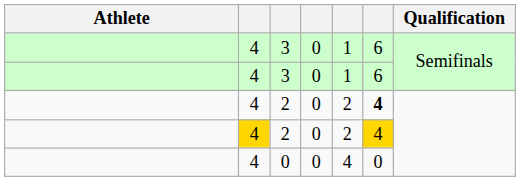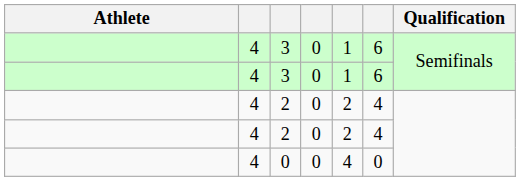row 4 | column 6: bold -> normal
row 5 | column 2: gold background -> no background
row 5 | column 6: gold background -> no background
